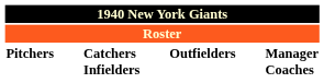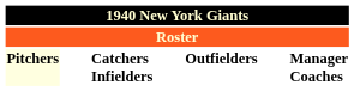Pitchers | column 1: no background -> lightyellow background
